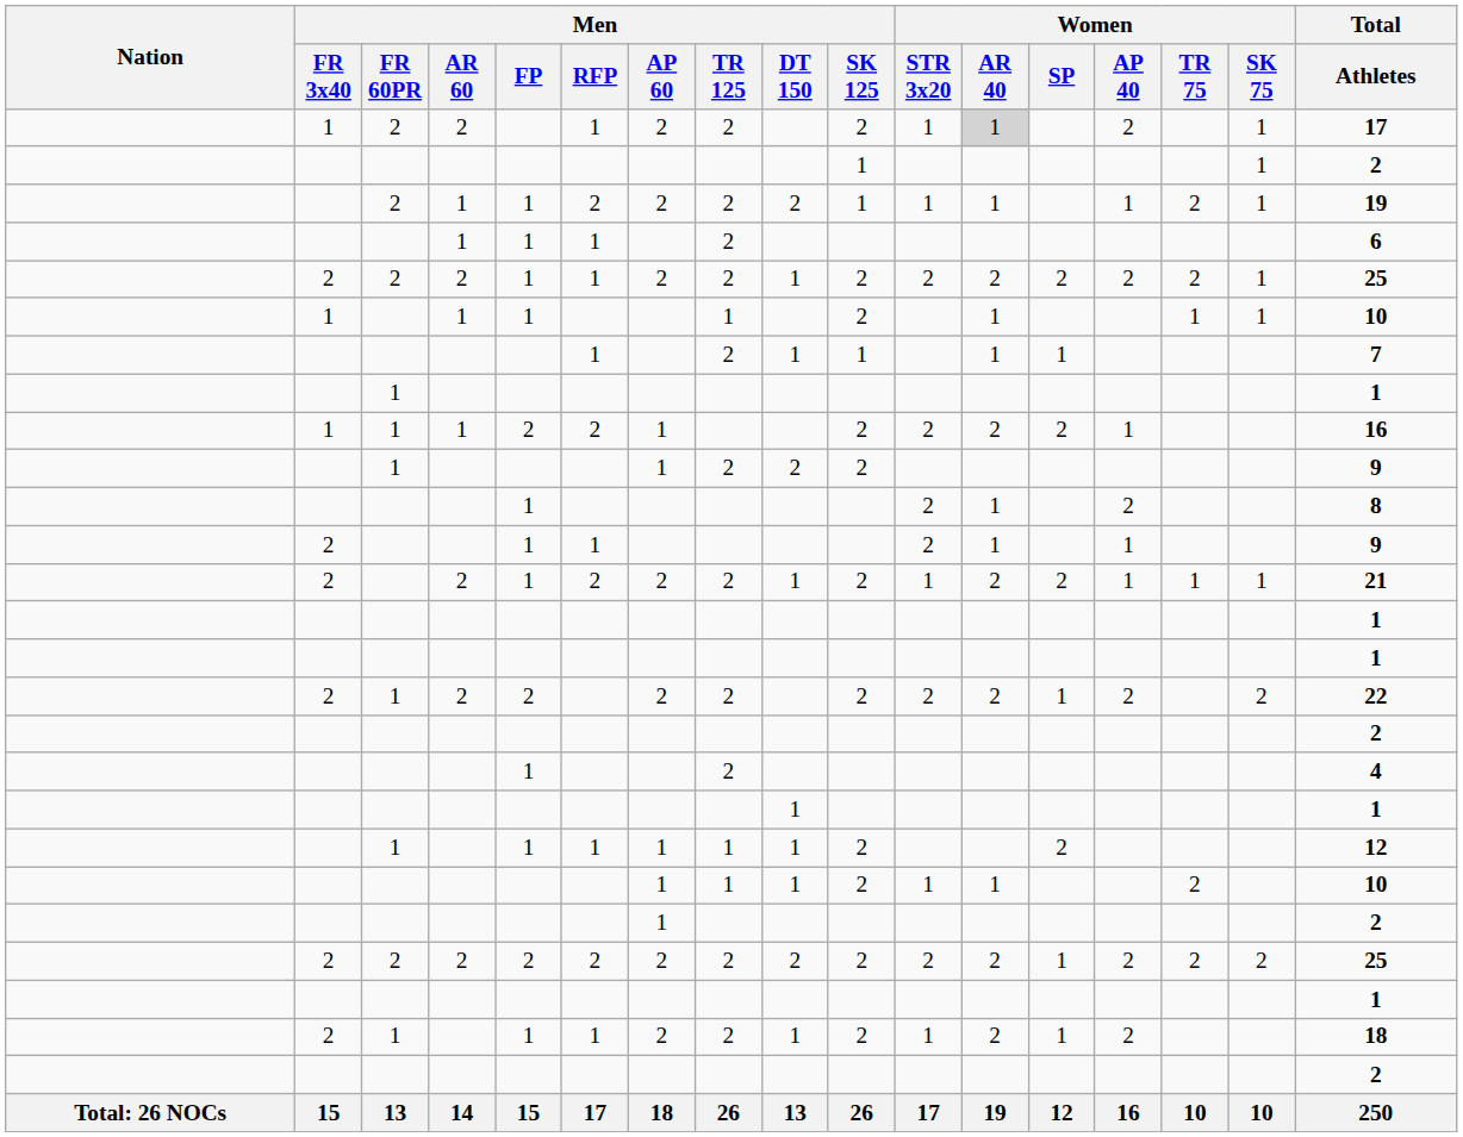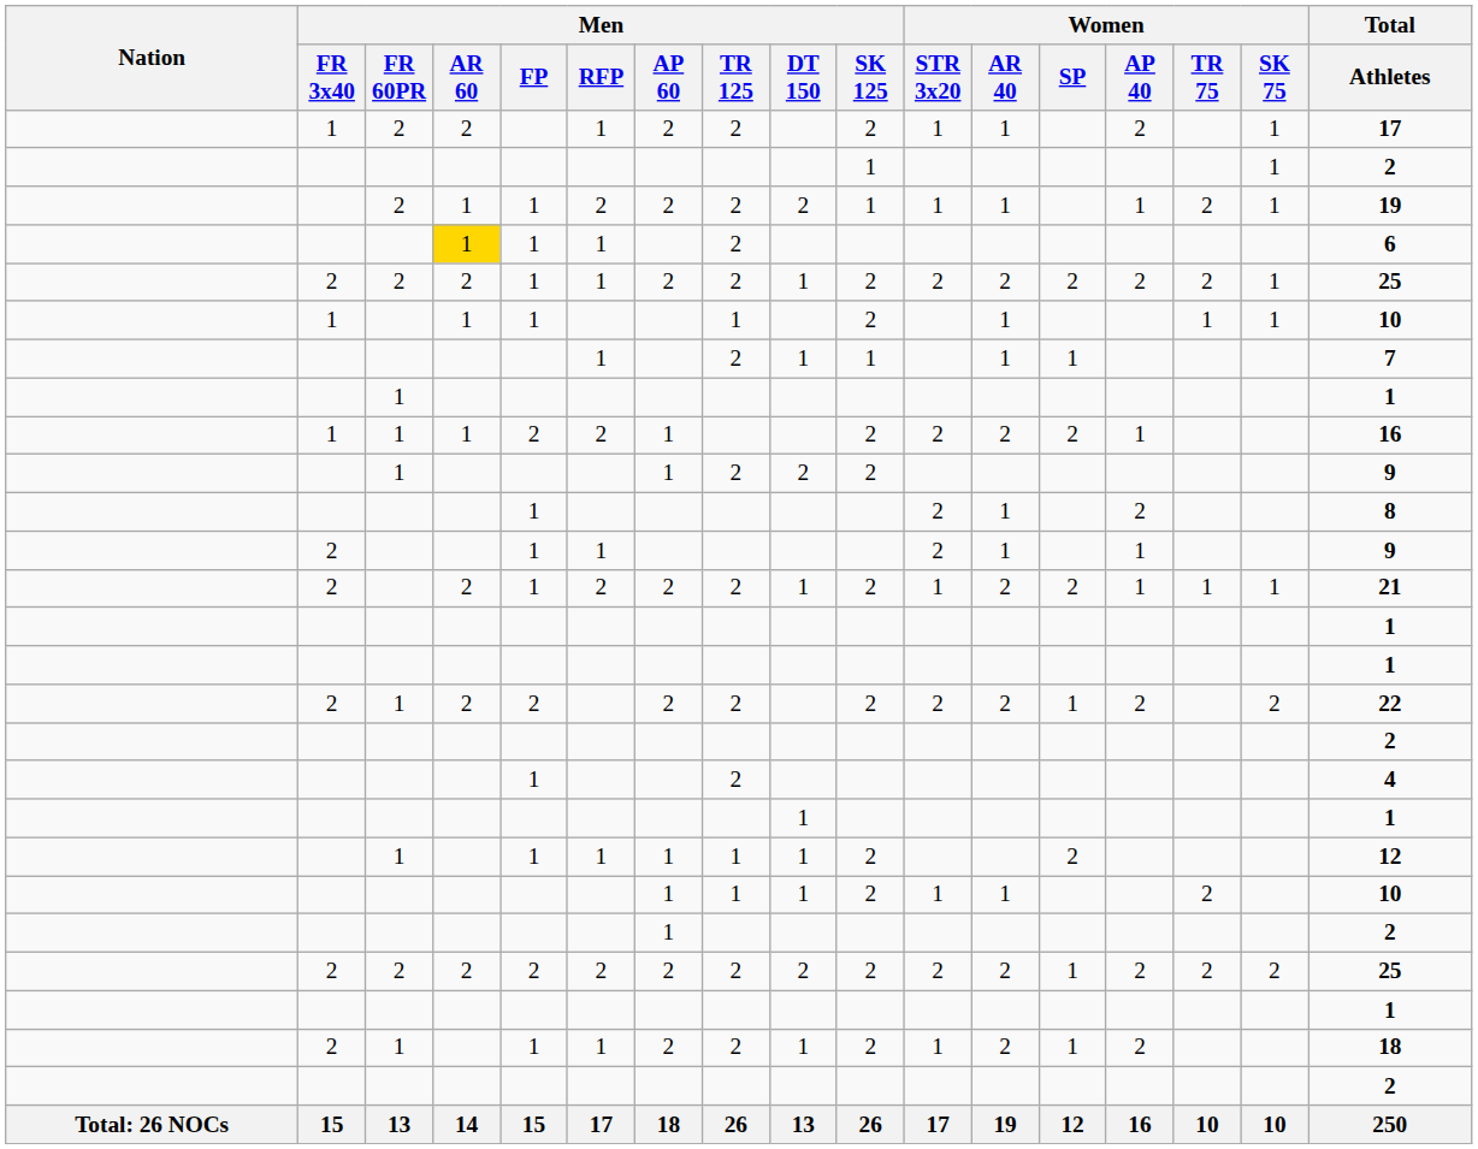row 3 | Women / AR 40: lightgrey background -> no background
row 6 | Men / AR 60: no background -> gold background
